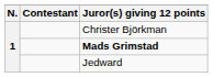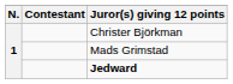Mads Grimstad | Juror(s) giving 12 points: bold -> normal
Jedward | Juror(s) giving 12 points: normal -> bold
